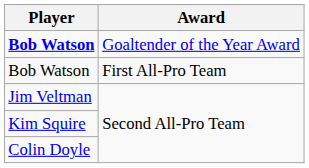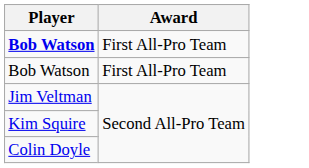row 2 | Award: Goaltender of the Year Award -> First All-Pro Team
